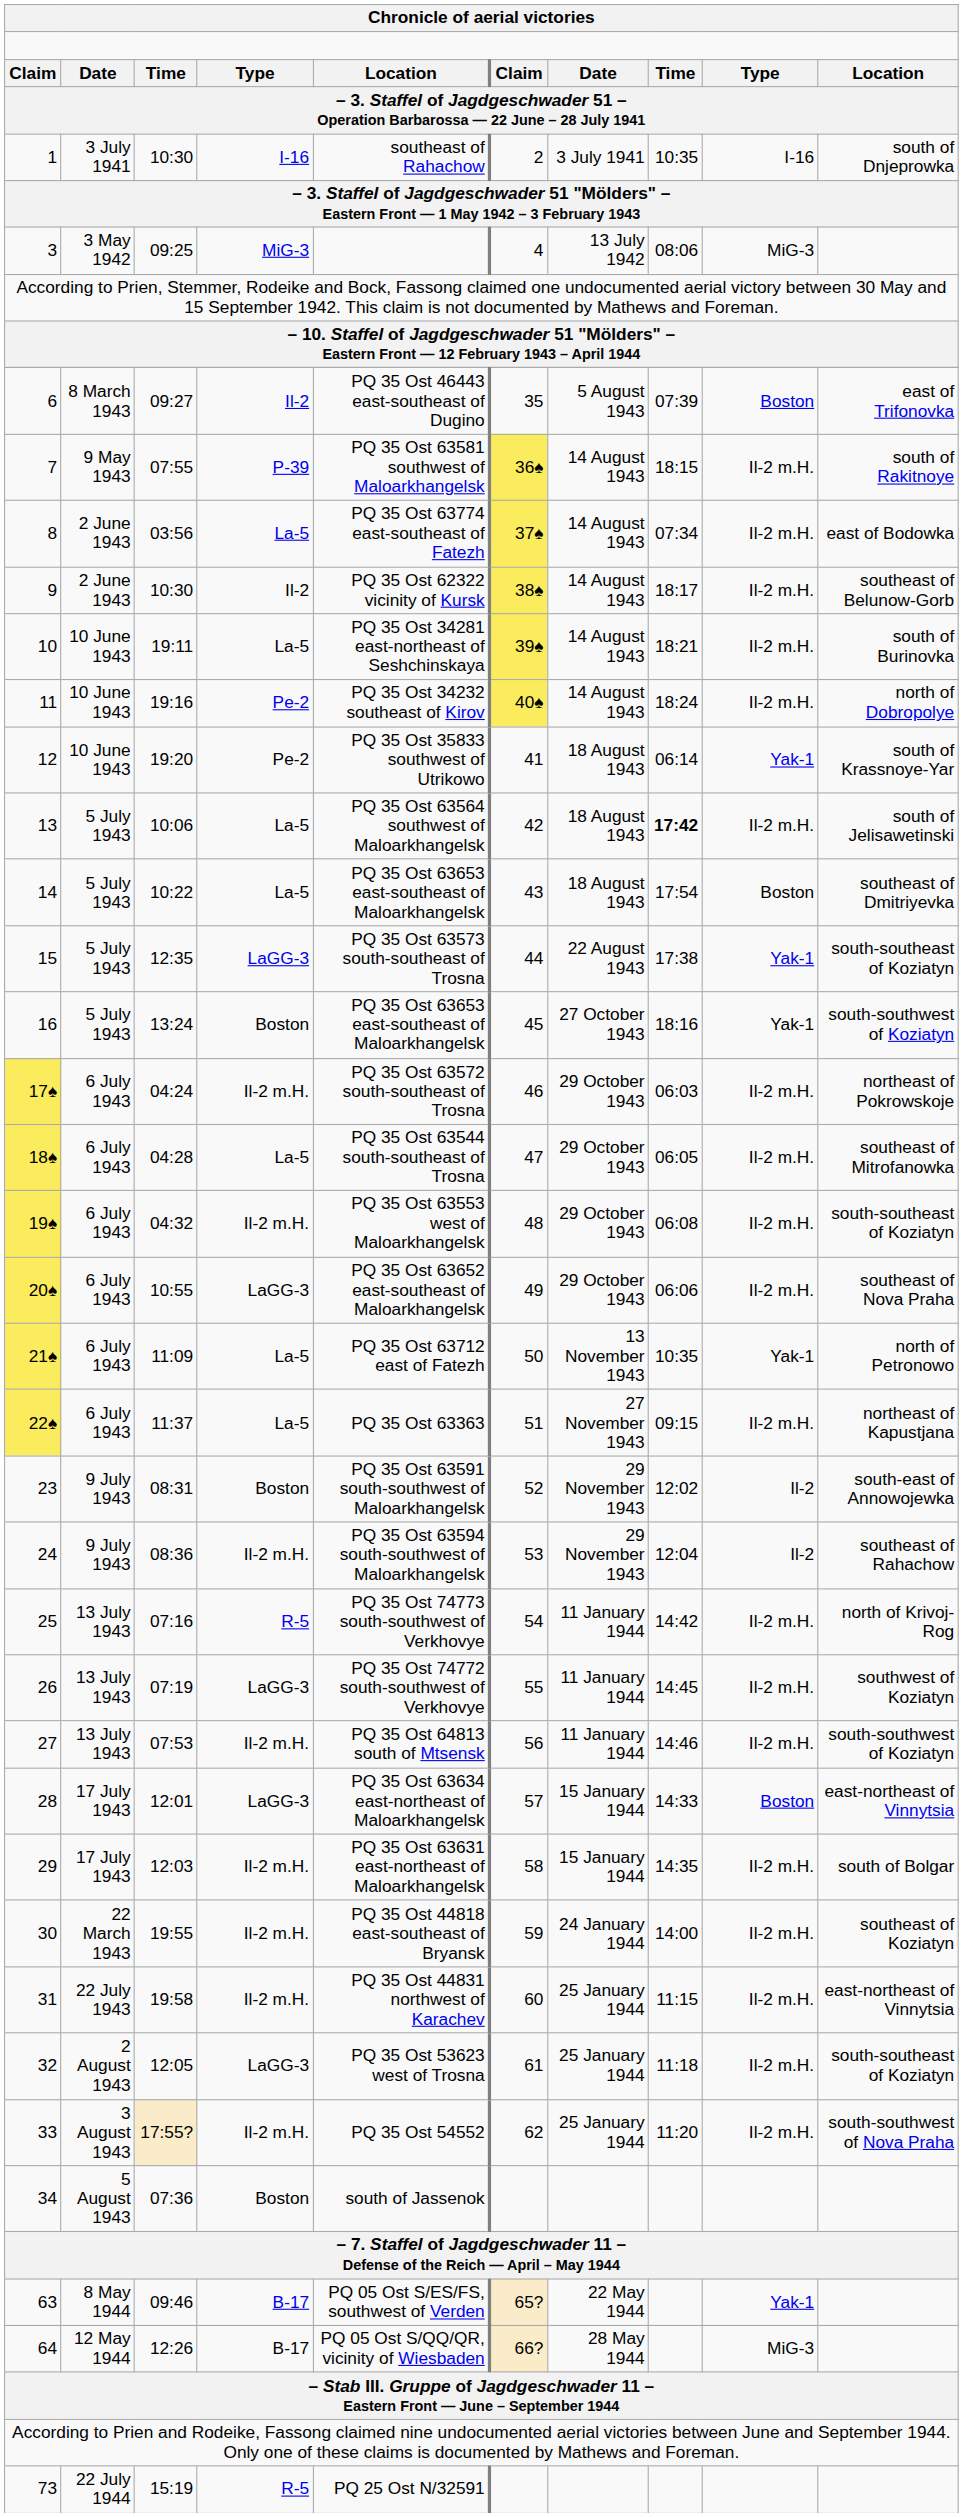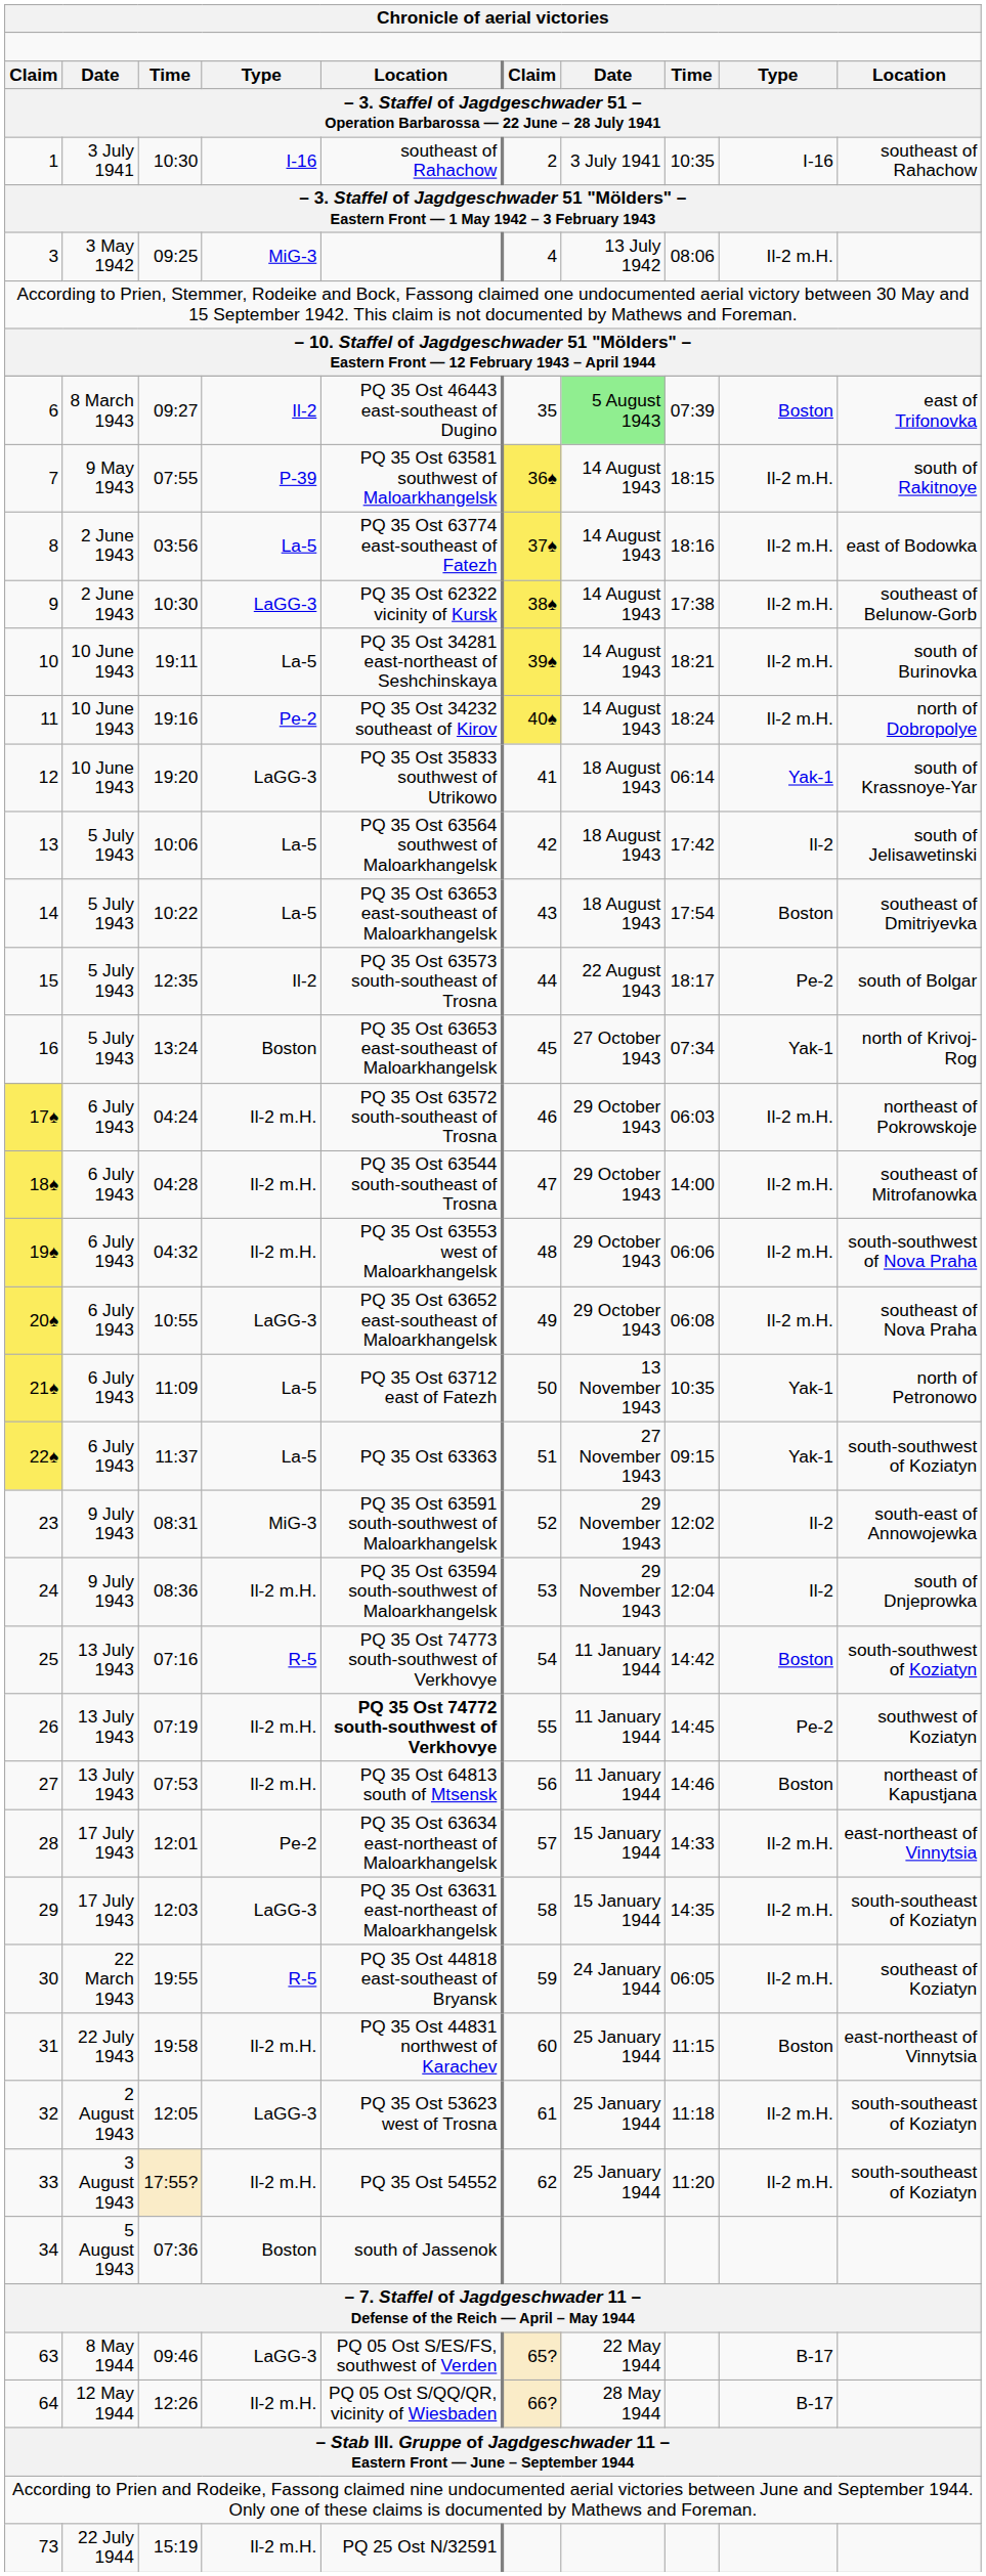1 | column 10: south of Dnjeprowka -> southeast of Rahachow
3 | column 9: MiG-3 -> Il-2 m.H.
6 | column 7: no background -> lightgreen background
8 | column 8: 07:34 -> 18:16
9 | column 4: Il-2 -> LaGG-3
9 | column 8: 18:17 -> 17:38
12 | column 4: Pe-2 -> LaGG-3
13 | column 8: bold -> normal
13 | column 9: Il-2 m.H. -> Il-2
15 | column 4: LaGG-3 -> Il-2
15 | column 8: 17:38 -> 18:17
15 | column 9: Yak-1 -> Pe-2
15 | column 10: south-southeast of Koziatyn -> south of Bolgar
16 | column 8: 18:16 -> 07:34
16 | column 10: south-southwest of Koziatyn -> north of Krivoj-Rog
18♠ | column 4: La-5 -> Il-2 m.H.
18♠ | column 8: 06:05 -> 14:00
19♠ | column 8: 06:08 -> 06:06
19♠ | column 10: south-southeast of Koziatyn -> south-southwest of Nova Praha
20♠ | column 8: 06:06 -> 06:08
22♠ | column 9: Il-2 m.H. -> Yak-1
22♠ | column 10: northeast of Kapustjana -> south-southwest of Koziatyn
23 | column 4: Boston -> MiG-3
24 | column 10: southeast of Rahachow -> south of Dnjeprowka
25 | column 9: Il-2 m.H. -> Boston
25 | column 10: north of Krivoj-Rog -> south-southwest of Koziatyn
26 | column 4: LaGG-3 -> Il-2 m.H.
26 | column 5: normal -> bold
26 | column 9: Il-2 m.H. -> Pe-2
27 | column 9: Il-2 m.H. -> Boston
27 | column 10: south-southwest of Koziatyn -> northeast of Kapustjana
28 | column 4: LaGG-3 -> Pe-2
28 | column 9: Boston -> Il-2 m.H.
29 | column 4: Il-2 m.H. -> LaGG-3
29 | column 10: south of Bolgar -> south-southeast of Koziatyn
30 | column 4: Il-2 m.H. -> R-5
30 | column 8: 14:00 -> 06:05
31 | column 9: Il-2 m.H. -> Boston
33 | column 10: south-southwest of Nova Praha -> south-southeast of Koziatyn
63 | column 4: B-17 -> LaGG-3
63 | column 9: Yak-1 -> B-17
64 | column 4: B-17 -> Il-2 m.H.
64 | column 9: MiG-3 -> B-17
73 | column 4: R-5 -> Il-2 m.H.
